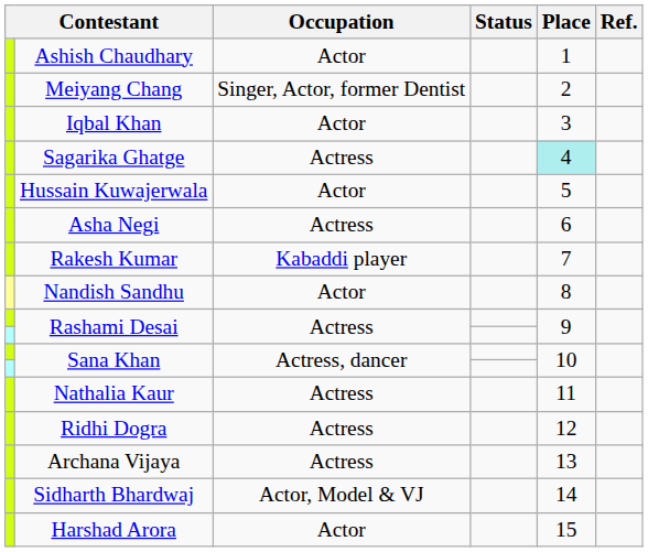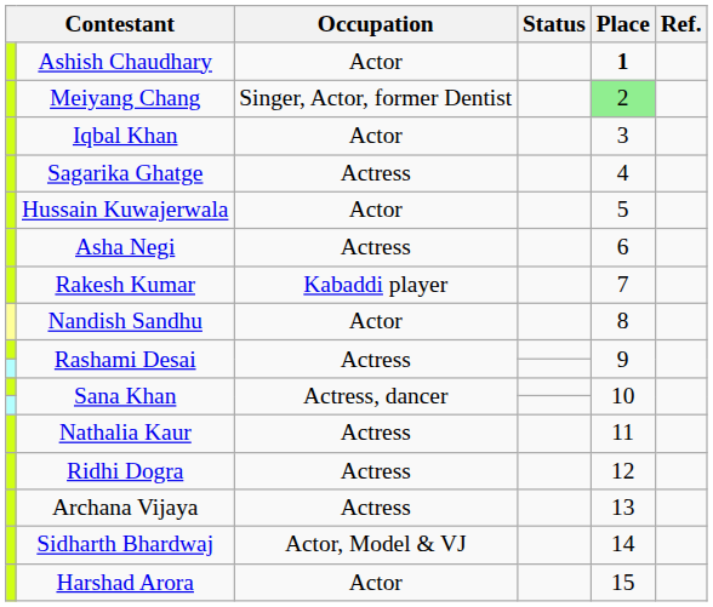Ashish Chaudhary | Place: normal -> bold
Meiyang Chang | Place: no background -> lightgreen background
Sagarika Ghatge | Place: paleturquoise background -> no background
